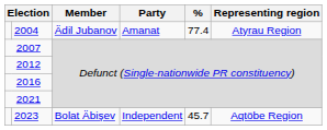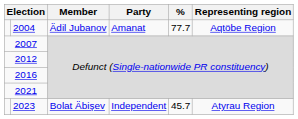2004 | %: 77.4 -> 77.7
2004 | Representing region: Atyrau Region -> Aqtöbe Region
2023 | Representing region: Aqtöbe Region -> Atyrau Region
